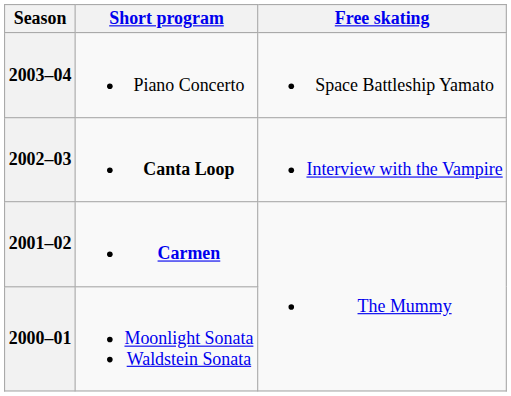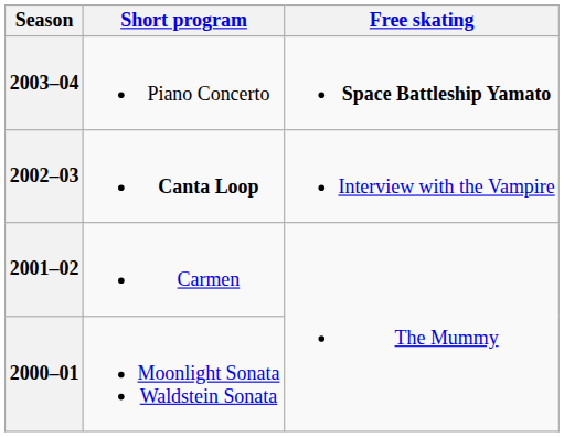2003–04 | Free skating: normal -> bold
2001–02 | Short program: bold -> normal
